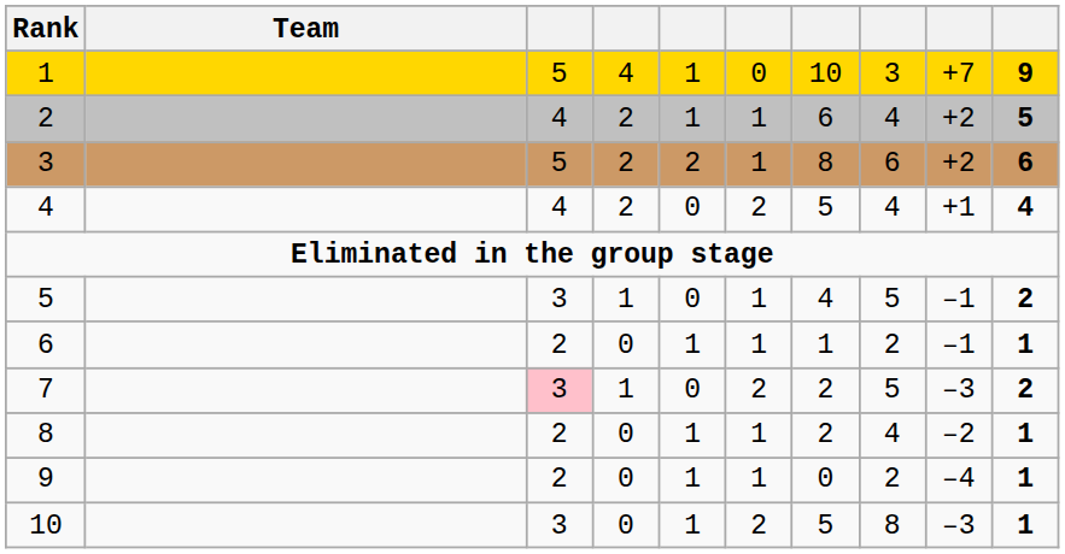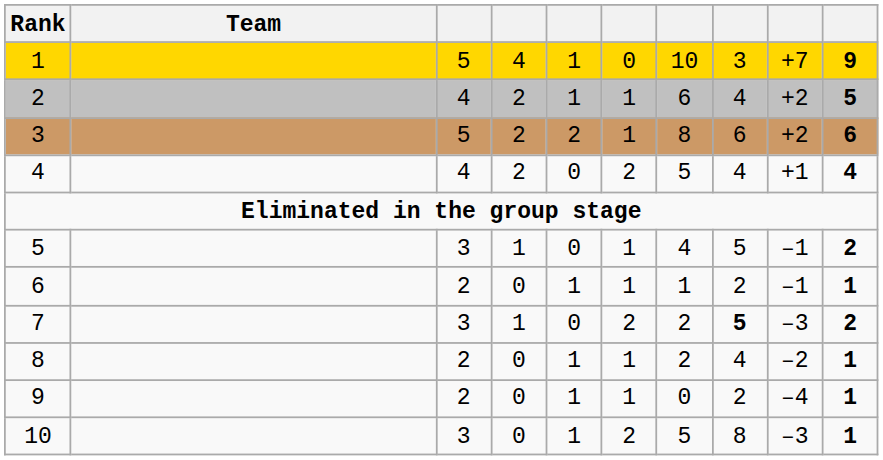7 | column 3: pink background -> no background
7 | column 8: normal -> bold
